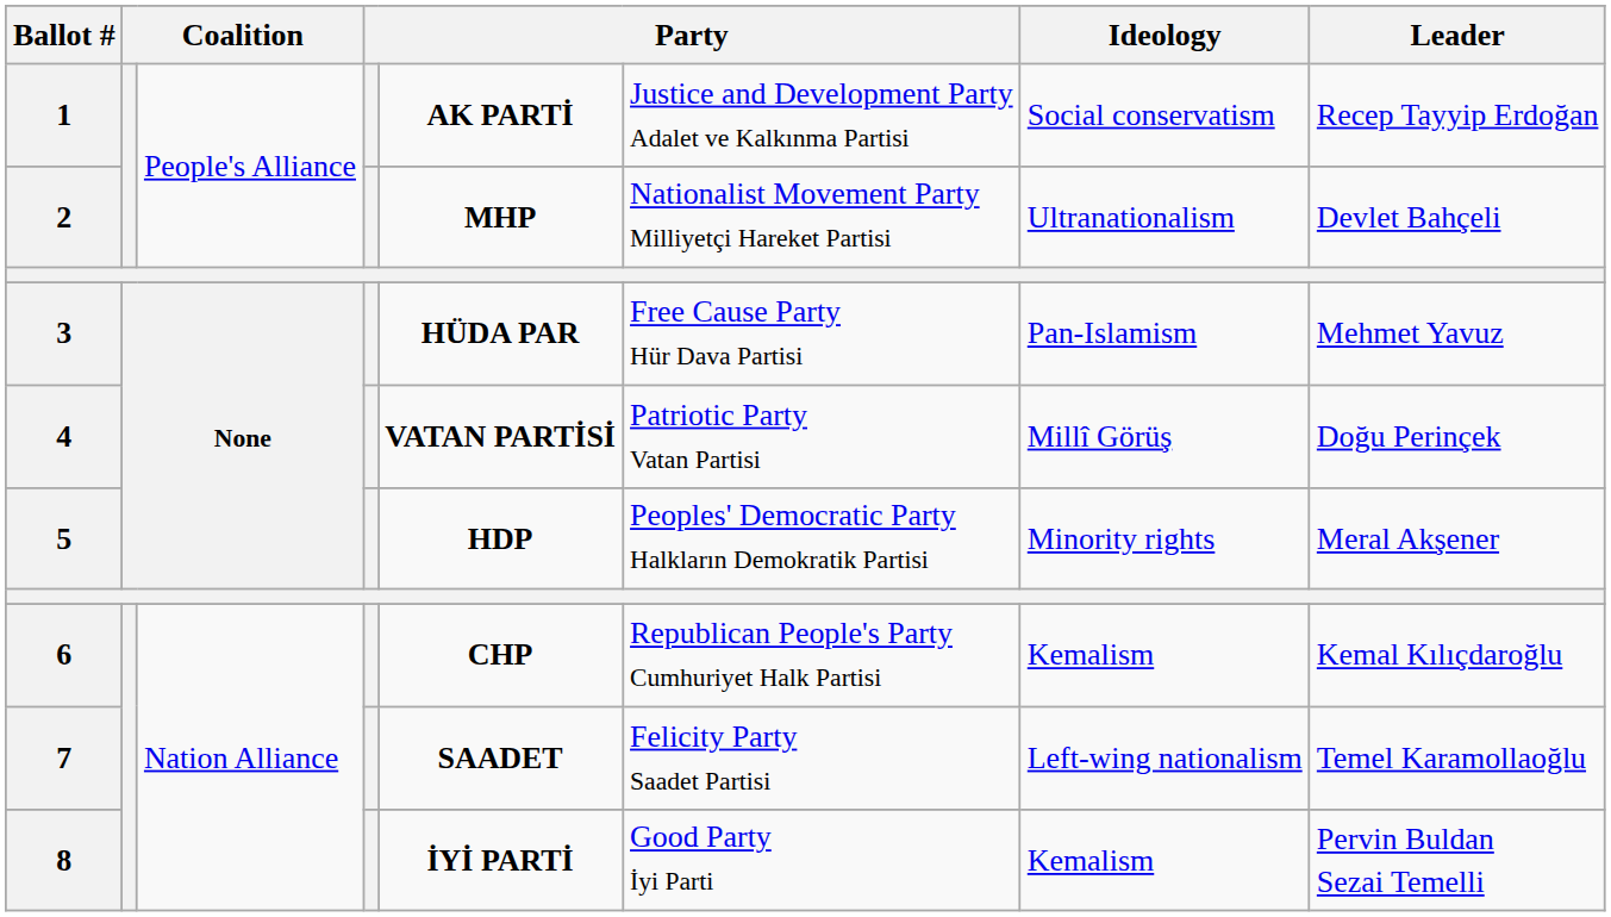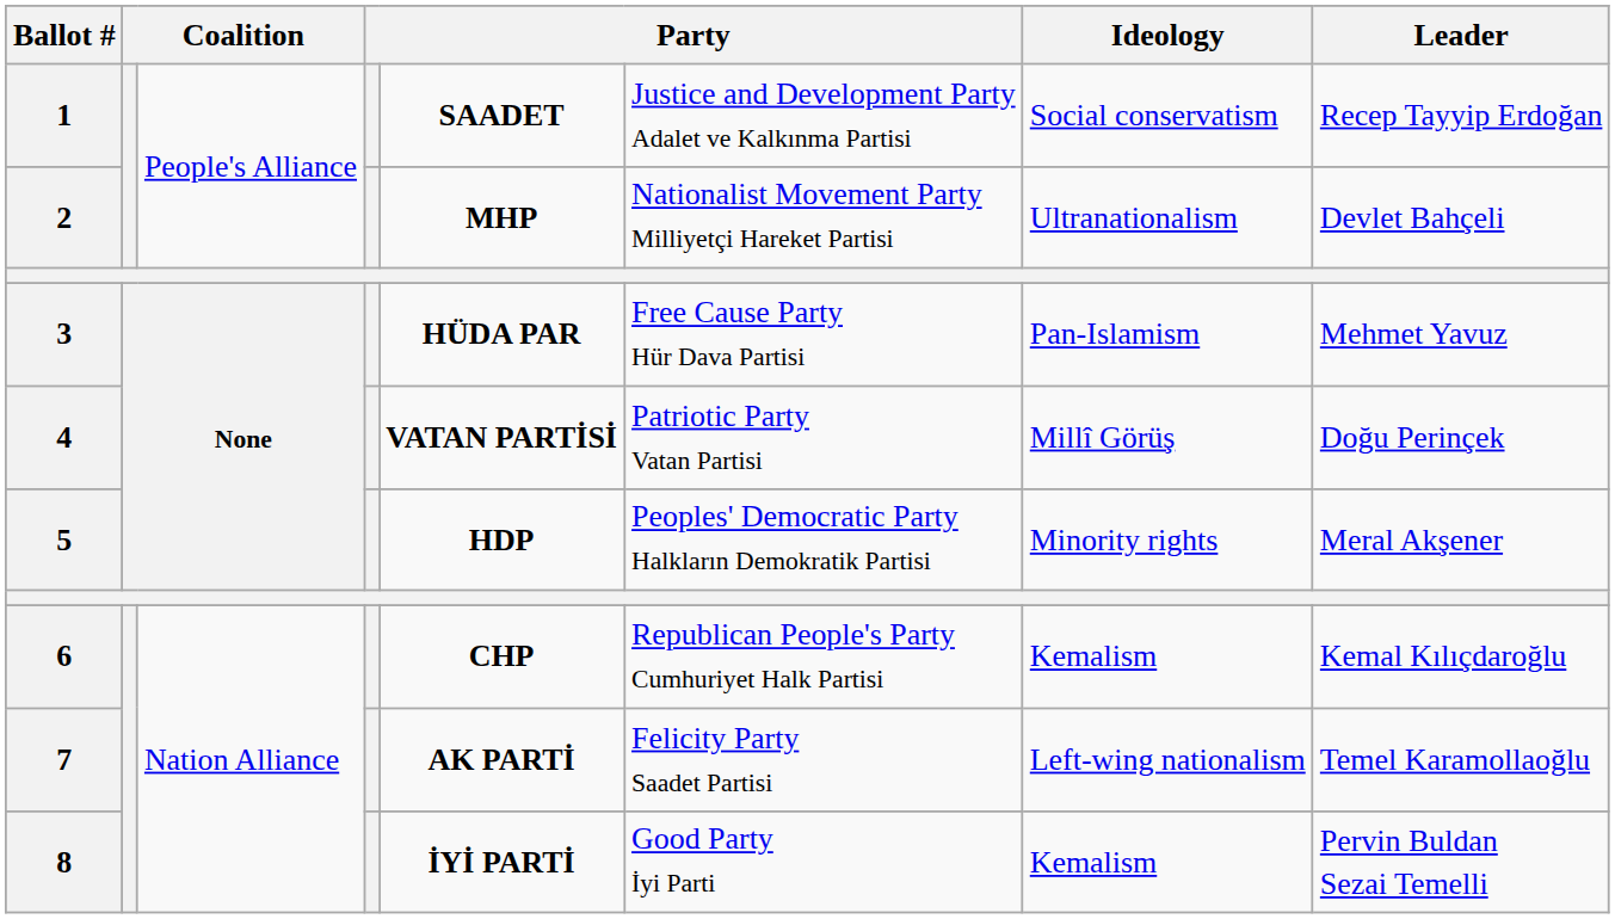1 | column 5: AK PARTİ -> SAADET
7 | column 5: SAADET -> AK PARTİ
